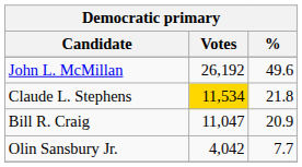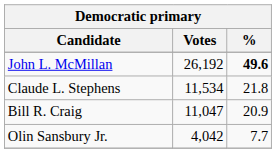John L. McMillan | %: normal -> bold
Claude L. Stephens | Votes: gold background -> no background
